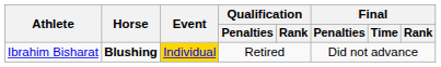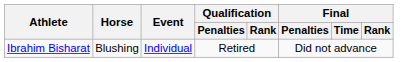Ibrahim Bisharat | Horse: bold -> normal
Ibrahim Bisharat | Event: gold background -> no background
